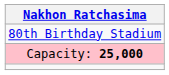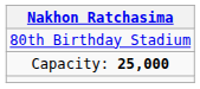row 3 | column 1: pink background -> no background
